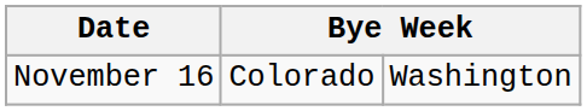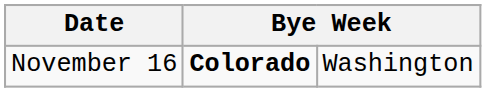November 16 | column 2: normal -> bold
